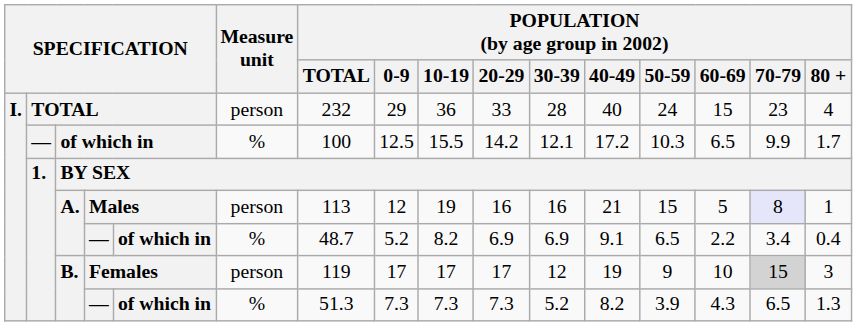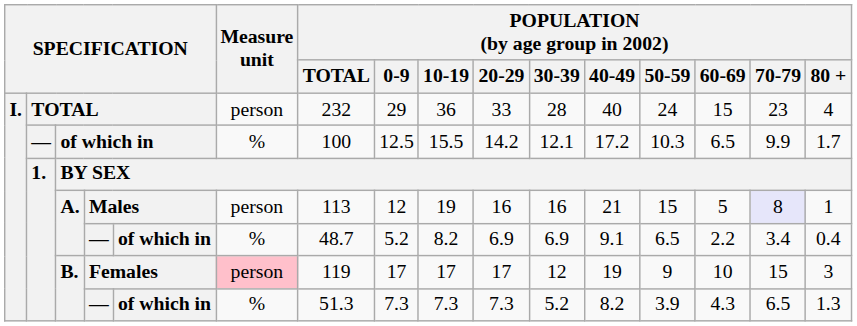Females | Measure unit: no background -> pink background
Females | POPULATION (by age group in 2002) / 70-79: lightgrey background -> no background
